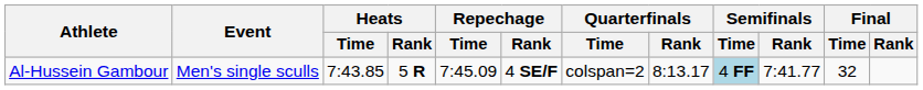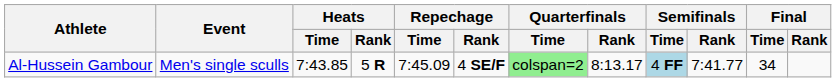Al-Hussein Gambour | Quarterfinals / Time: no background -> lightgreen background
Al-Hussein Gambour | Final / Time: 32 -> 34
